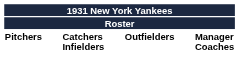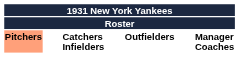Pitchers | column 1: no background -> lightsalmon background
